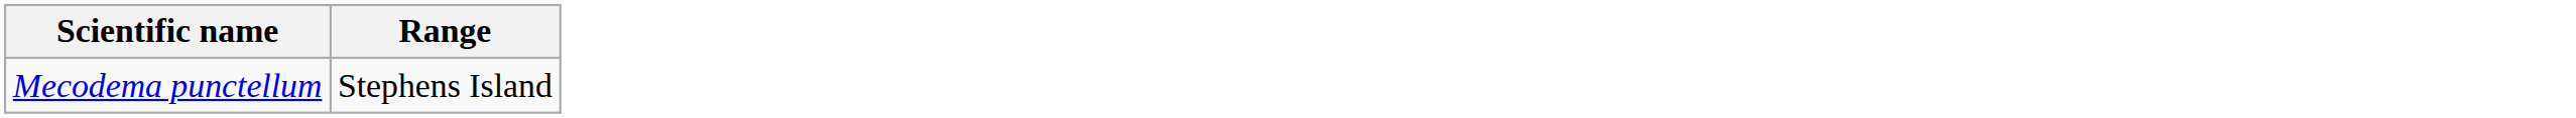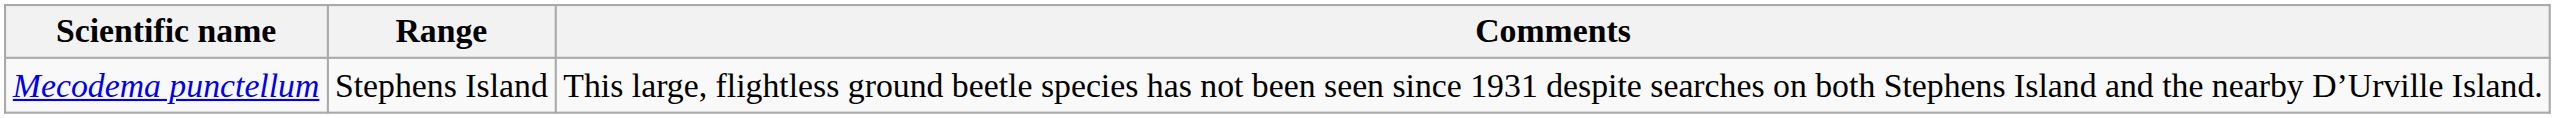+ column: Comments | This large, flightless ground beetle species has not been seen since 1931 despite searches on both Stephens Island and the nearby D’Urville Island.
